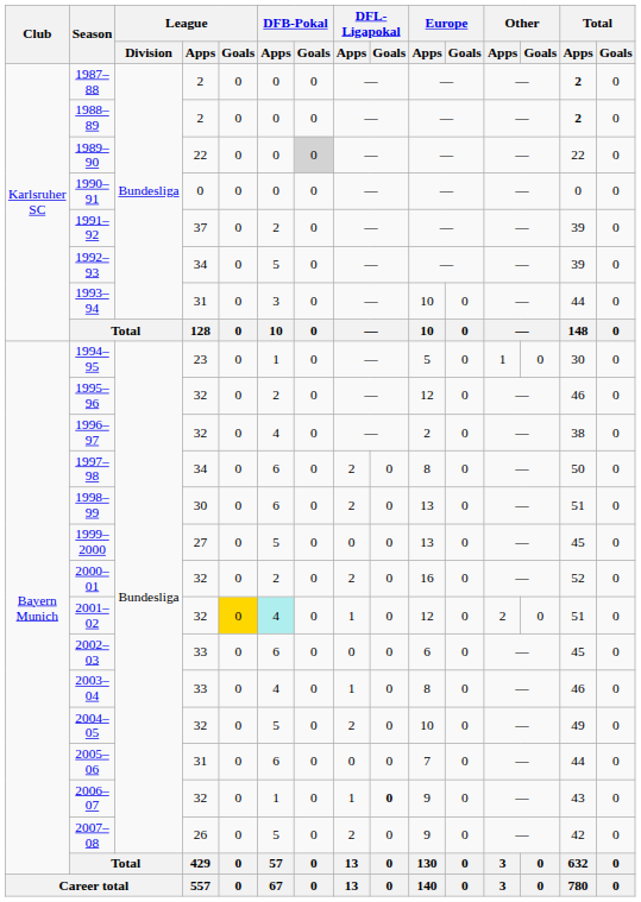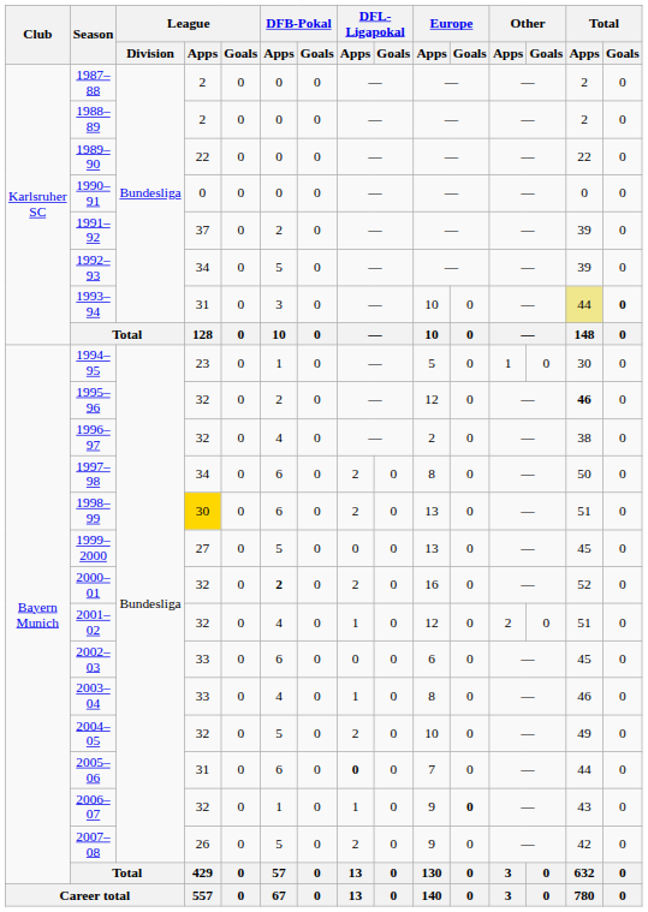1987–88 | Total / Apps: bold -> normal
1988–89 | Total / Apps: bold -> normal
1989–90 | DFB-Pokal / Goals: lightgrey background -> no background
1993–94 | Total / Apps: no background -> khaki background
1993–94 | Total / Goals: normal -> bold
1995–96 | Total / Apps: normal -> bold
1998–99 | League / Apps: no background -> gold background
2000–01 | DFB-Pokal / Apps: normal -> bold
2001–02 | League / Goals: gold background -> no background
2001–02 | DFB-Pokal / Apps: paleturquoise background -> no background
2005–06 | DFL-Ligapokal / Apps: normal -> bold
2006–07 | DFL-Ligapokal / Goals: bold -> normal
2006–07 | Europe / Goals: normal -> bold
